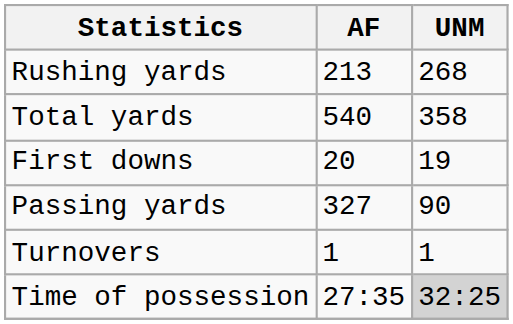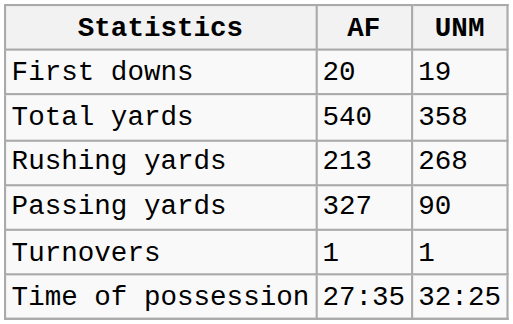rows swapped: First downs <-> Rushing yards
Time of possession | UNM: lightgrey background -> no background
